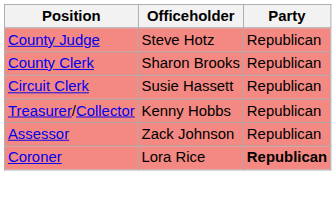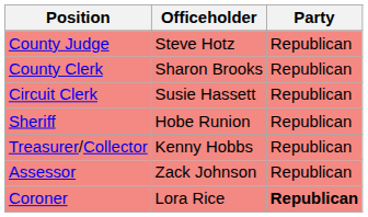+ row: Sheriff | Hobe Runion | Republican
